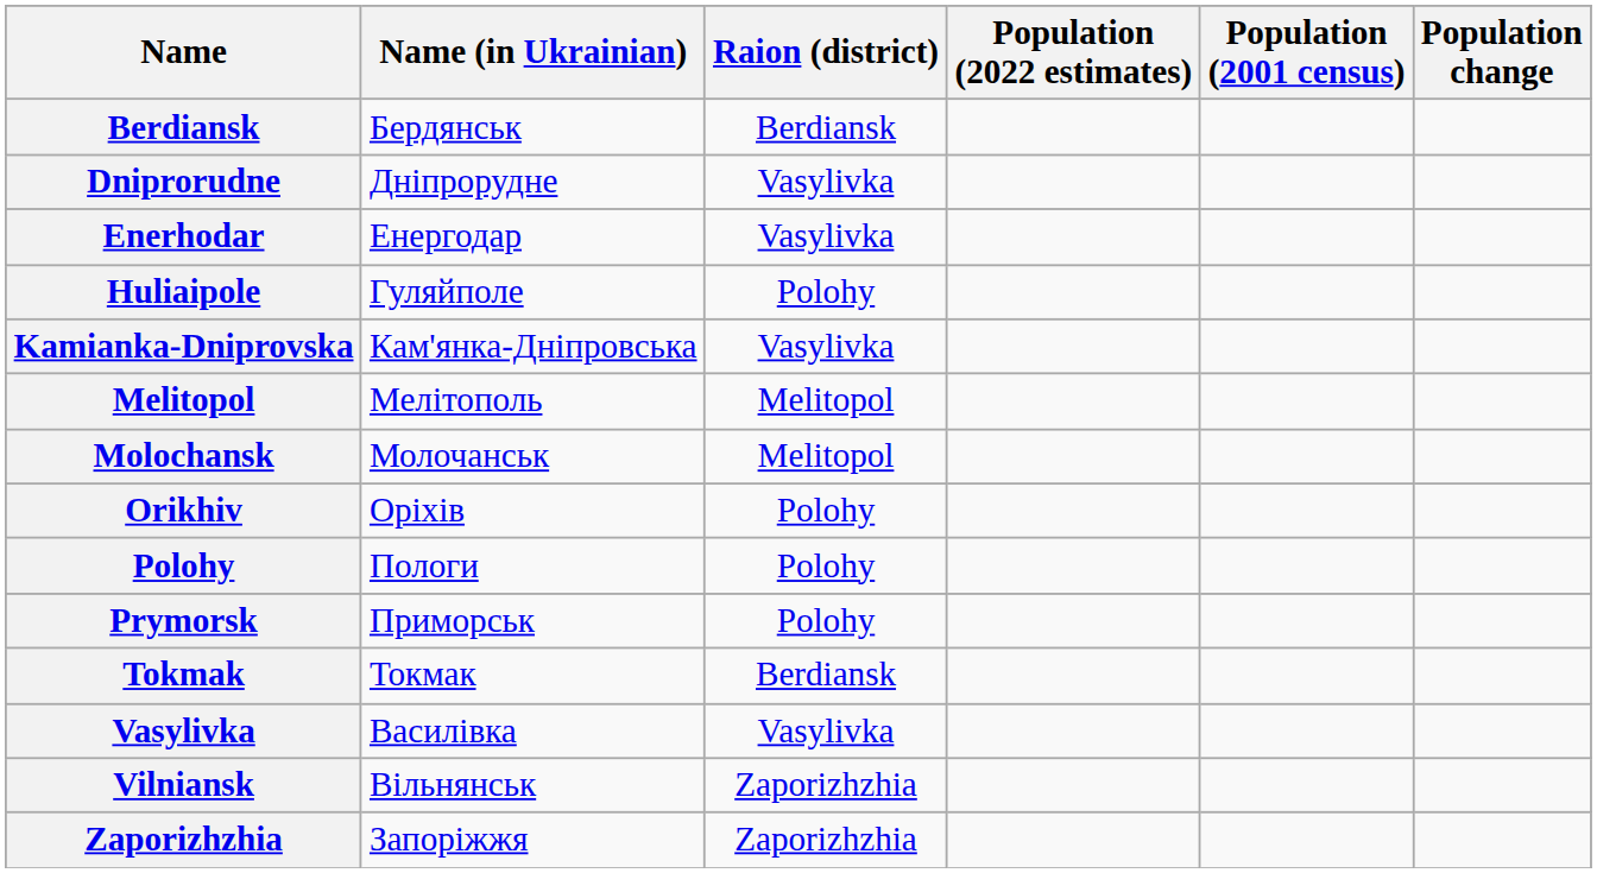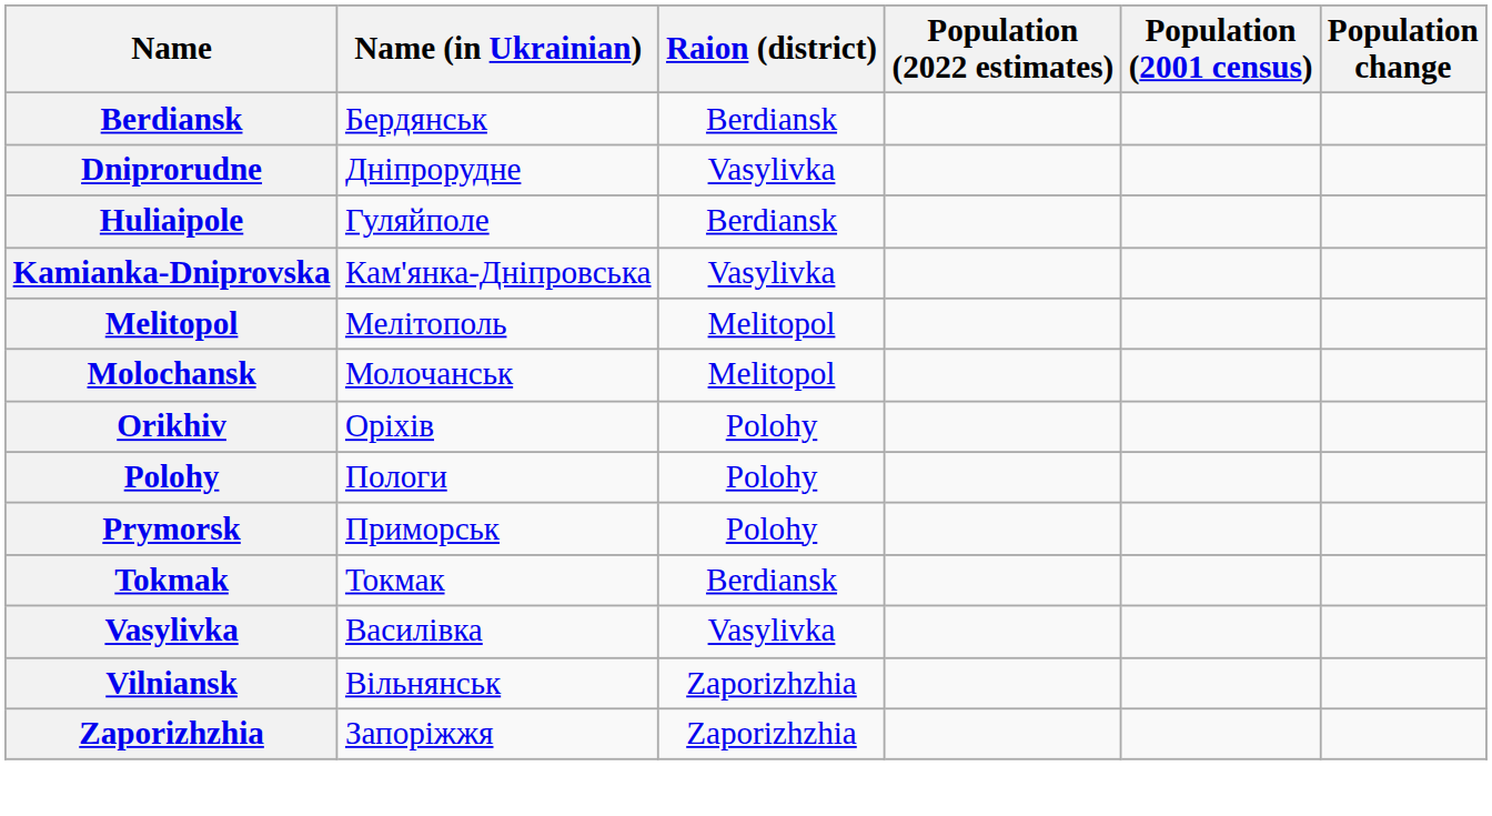- row: Enerhodar | Енергодар | Vasylivka
Huliaipole | Raion (district): Polohy -> Berdiansk
